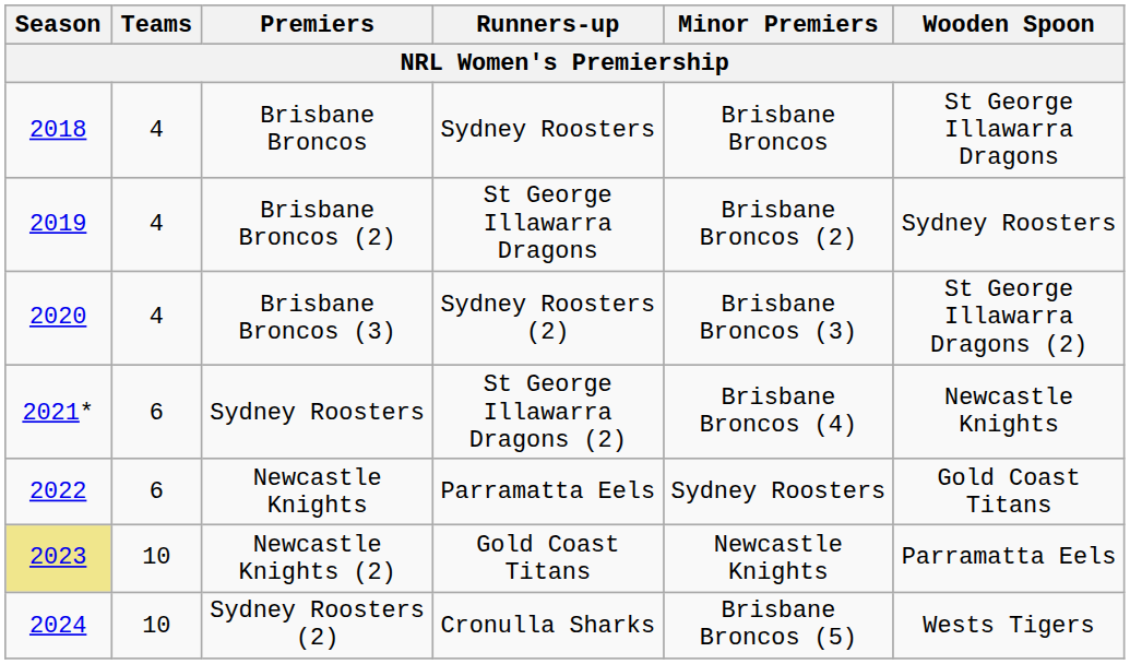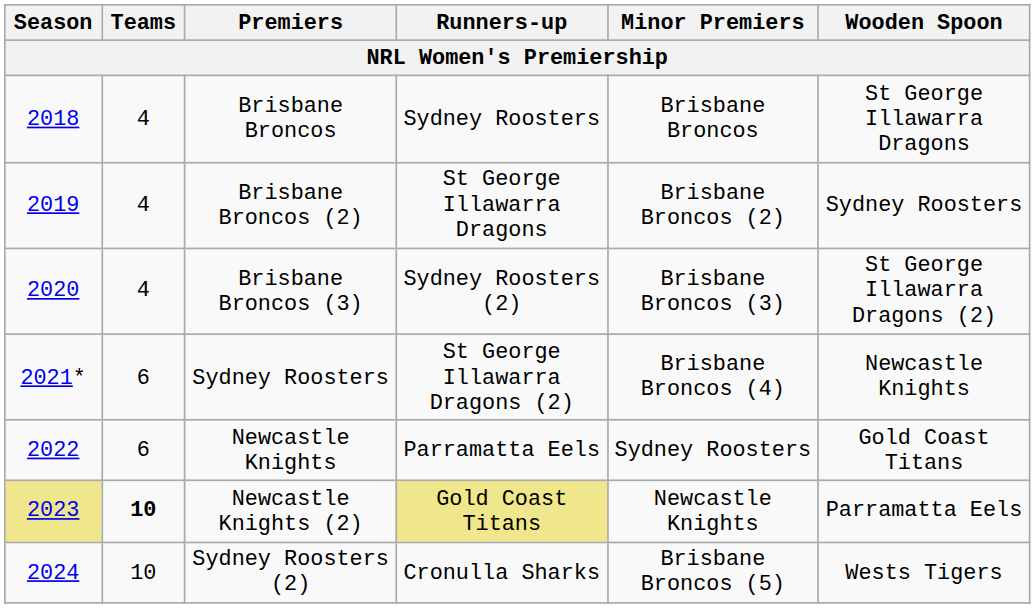Newcastle Knights (2) | Teams: normal -> bold
Newcastle Knights (2) | Runners-up: no background -> khaki background
